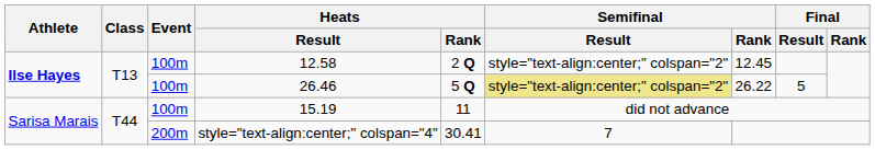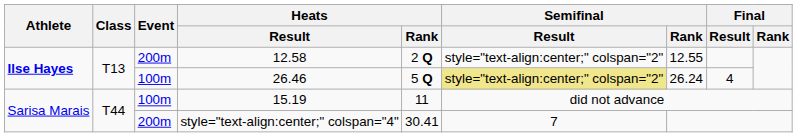12.58 | Event: 100m -> 200m
12.58 | Semifinal / Rank: 12.45 -> 12.55
26.46 | Semifinal / Rank: 26.22 -> 26.24
26.46 | Final / Result: 5 -> 4
